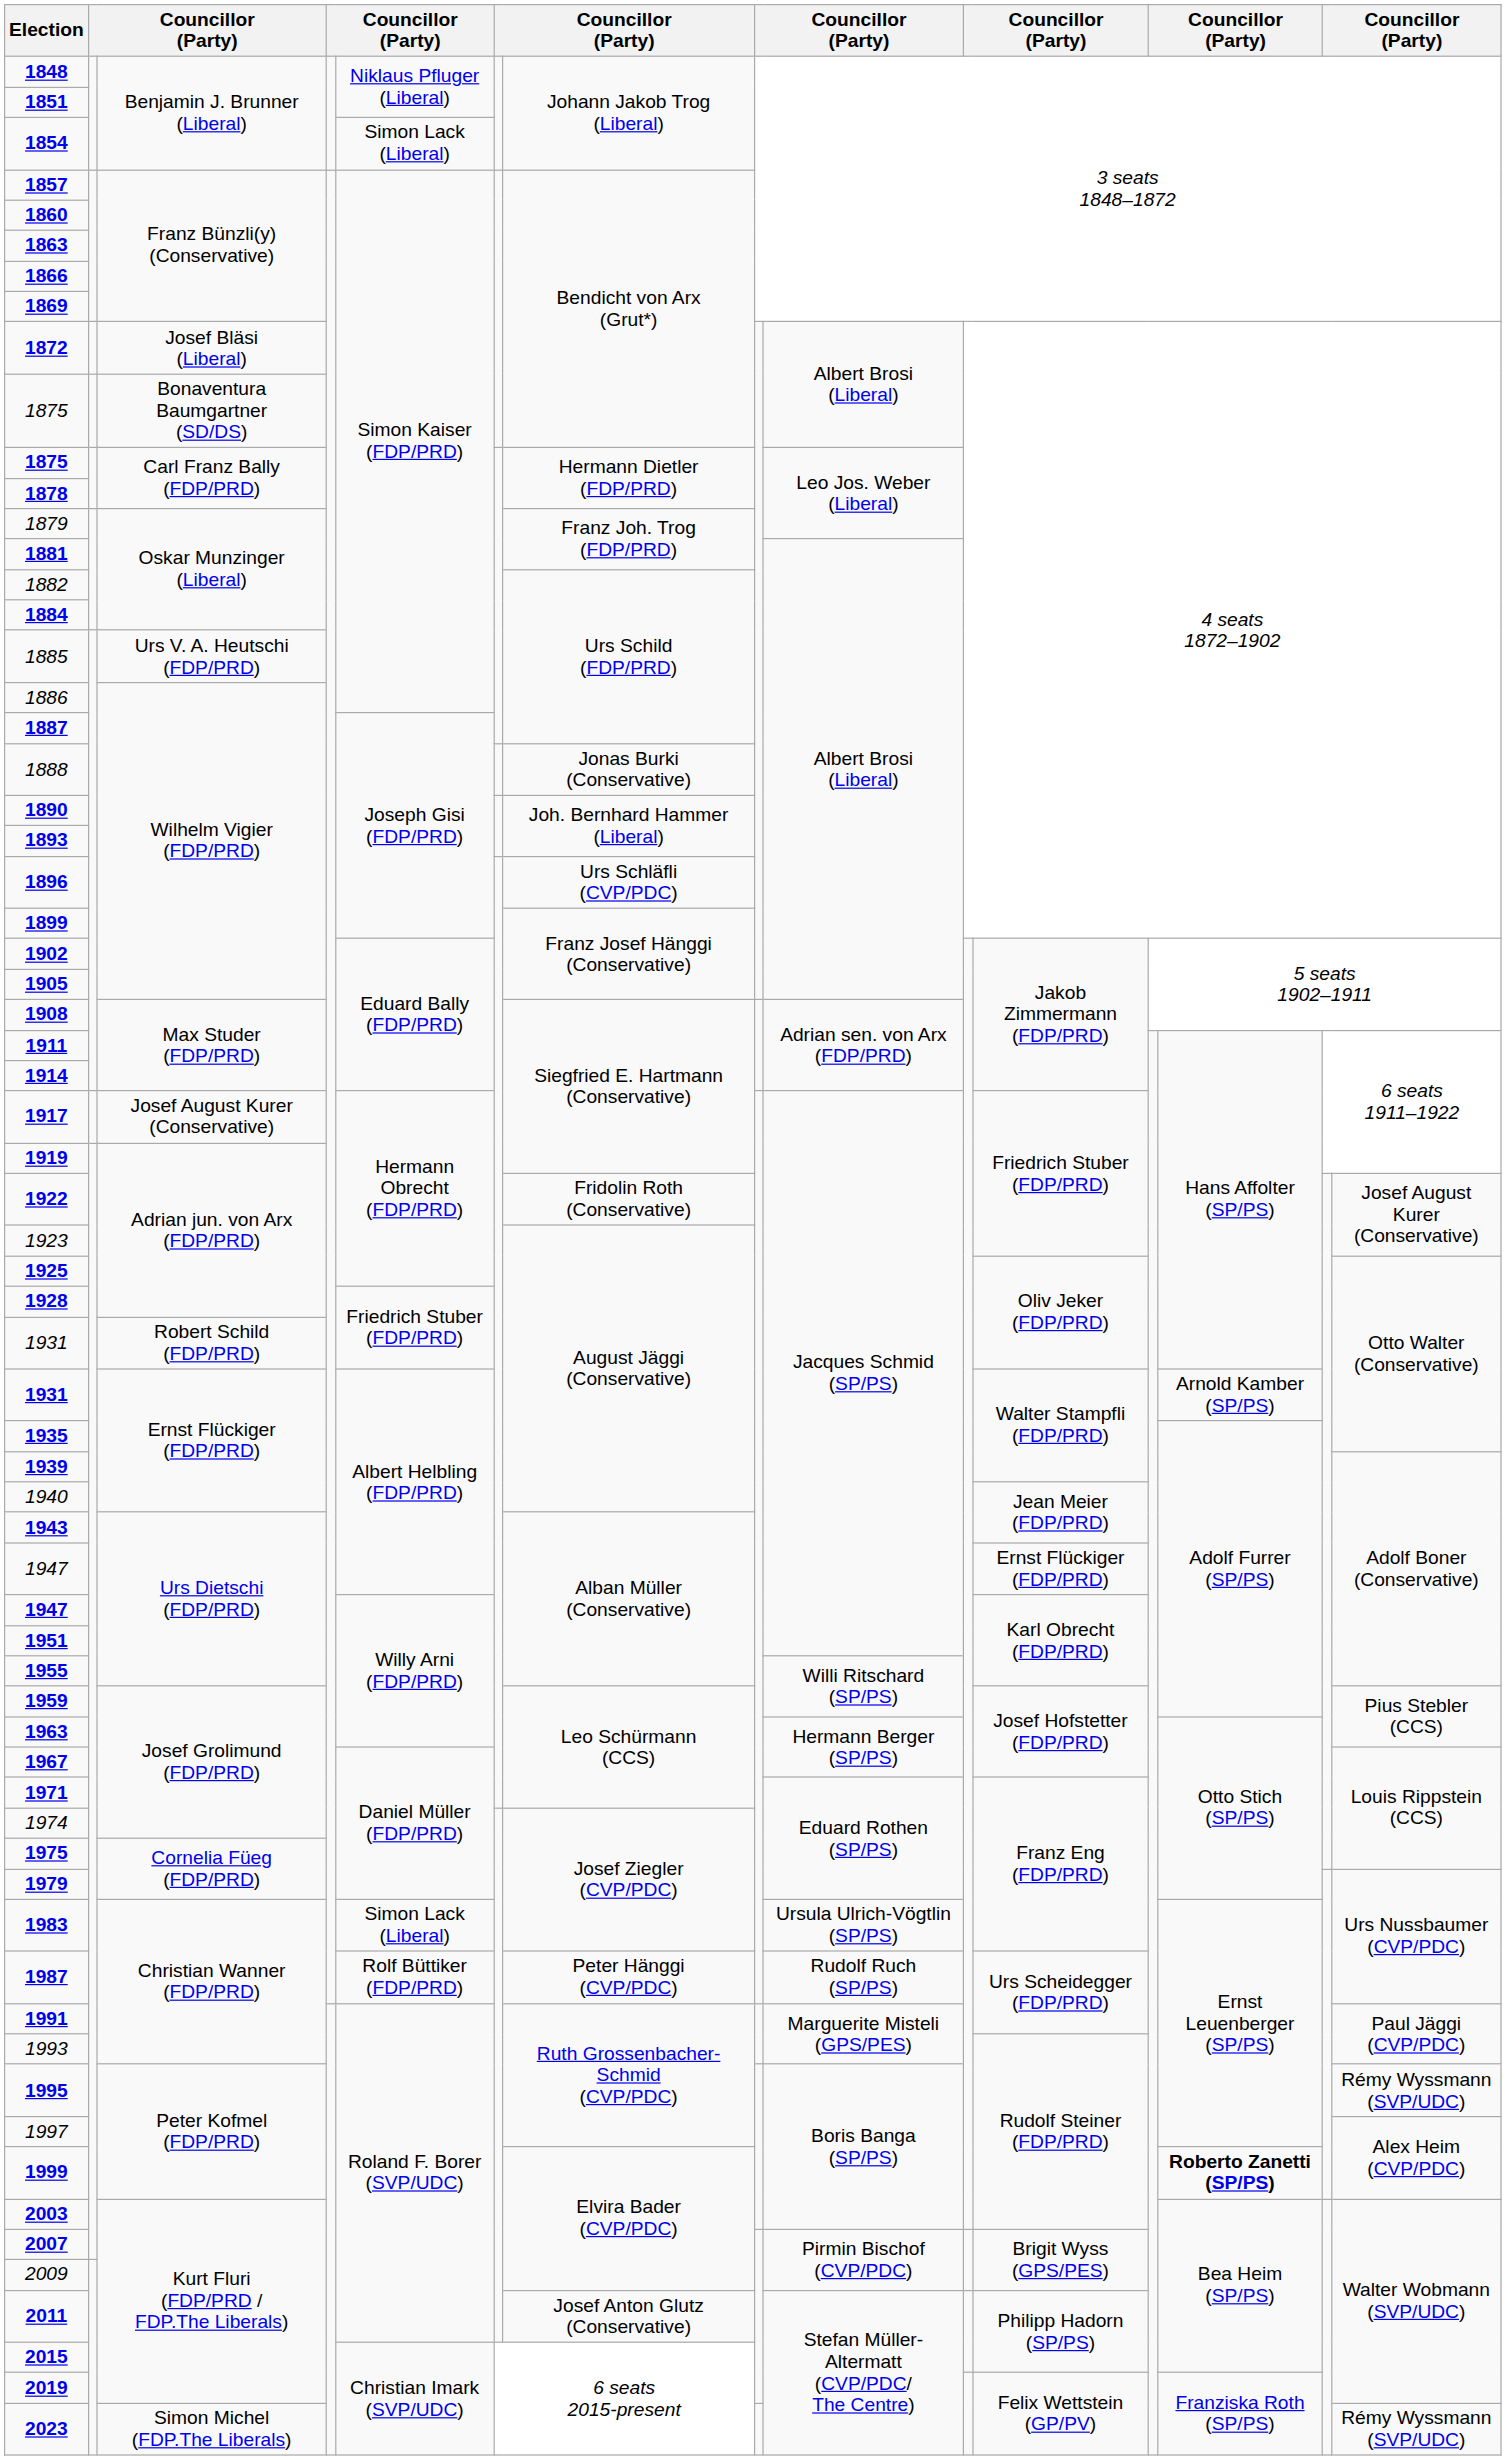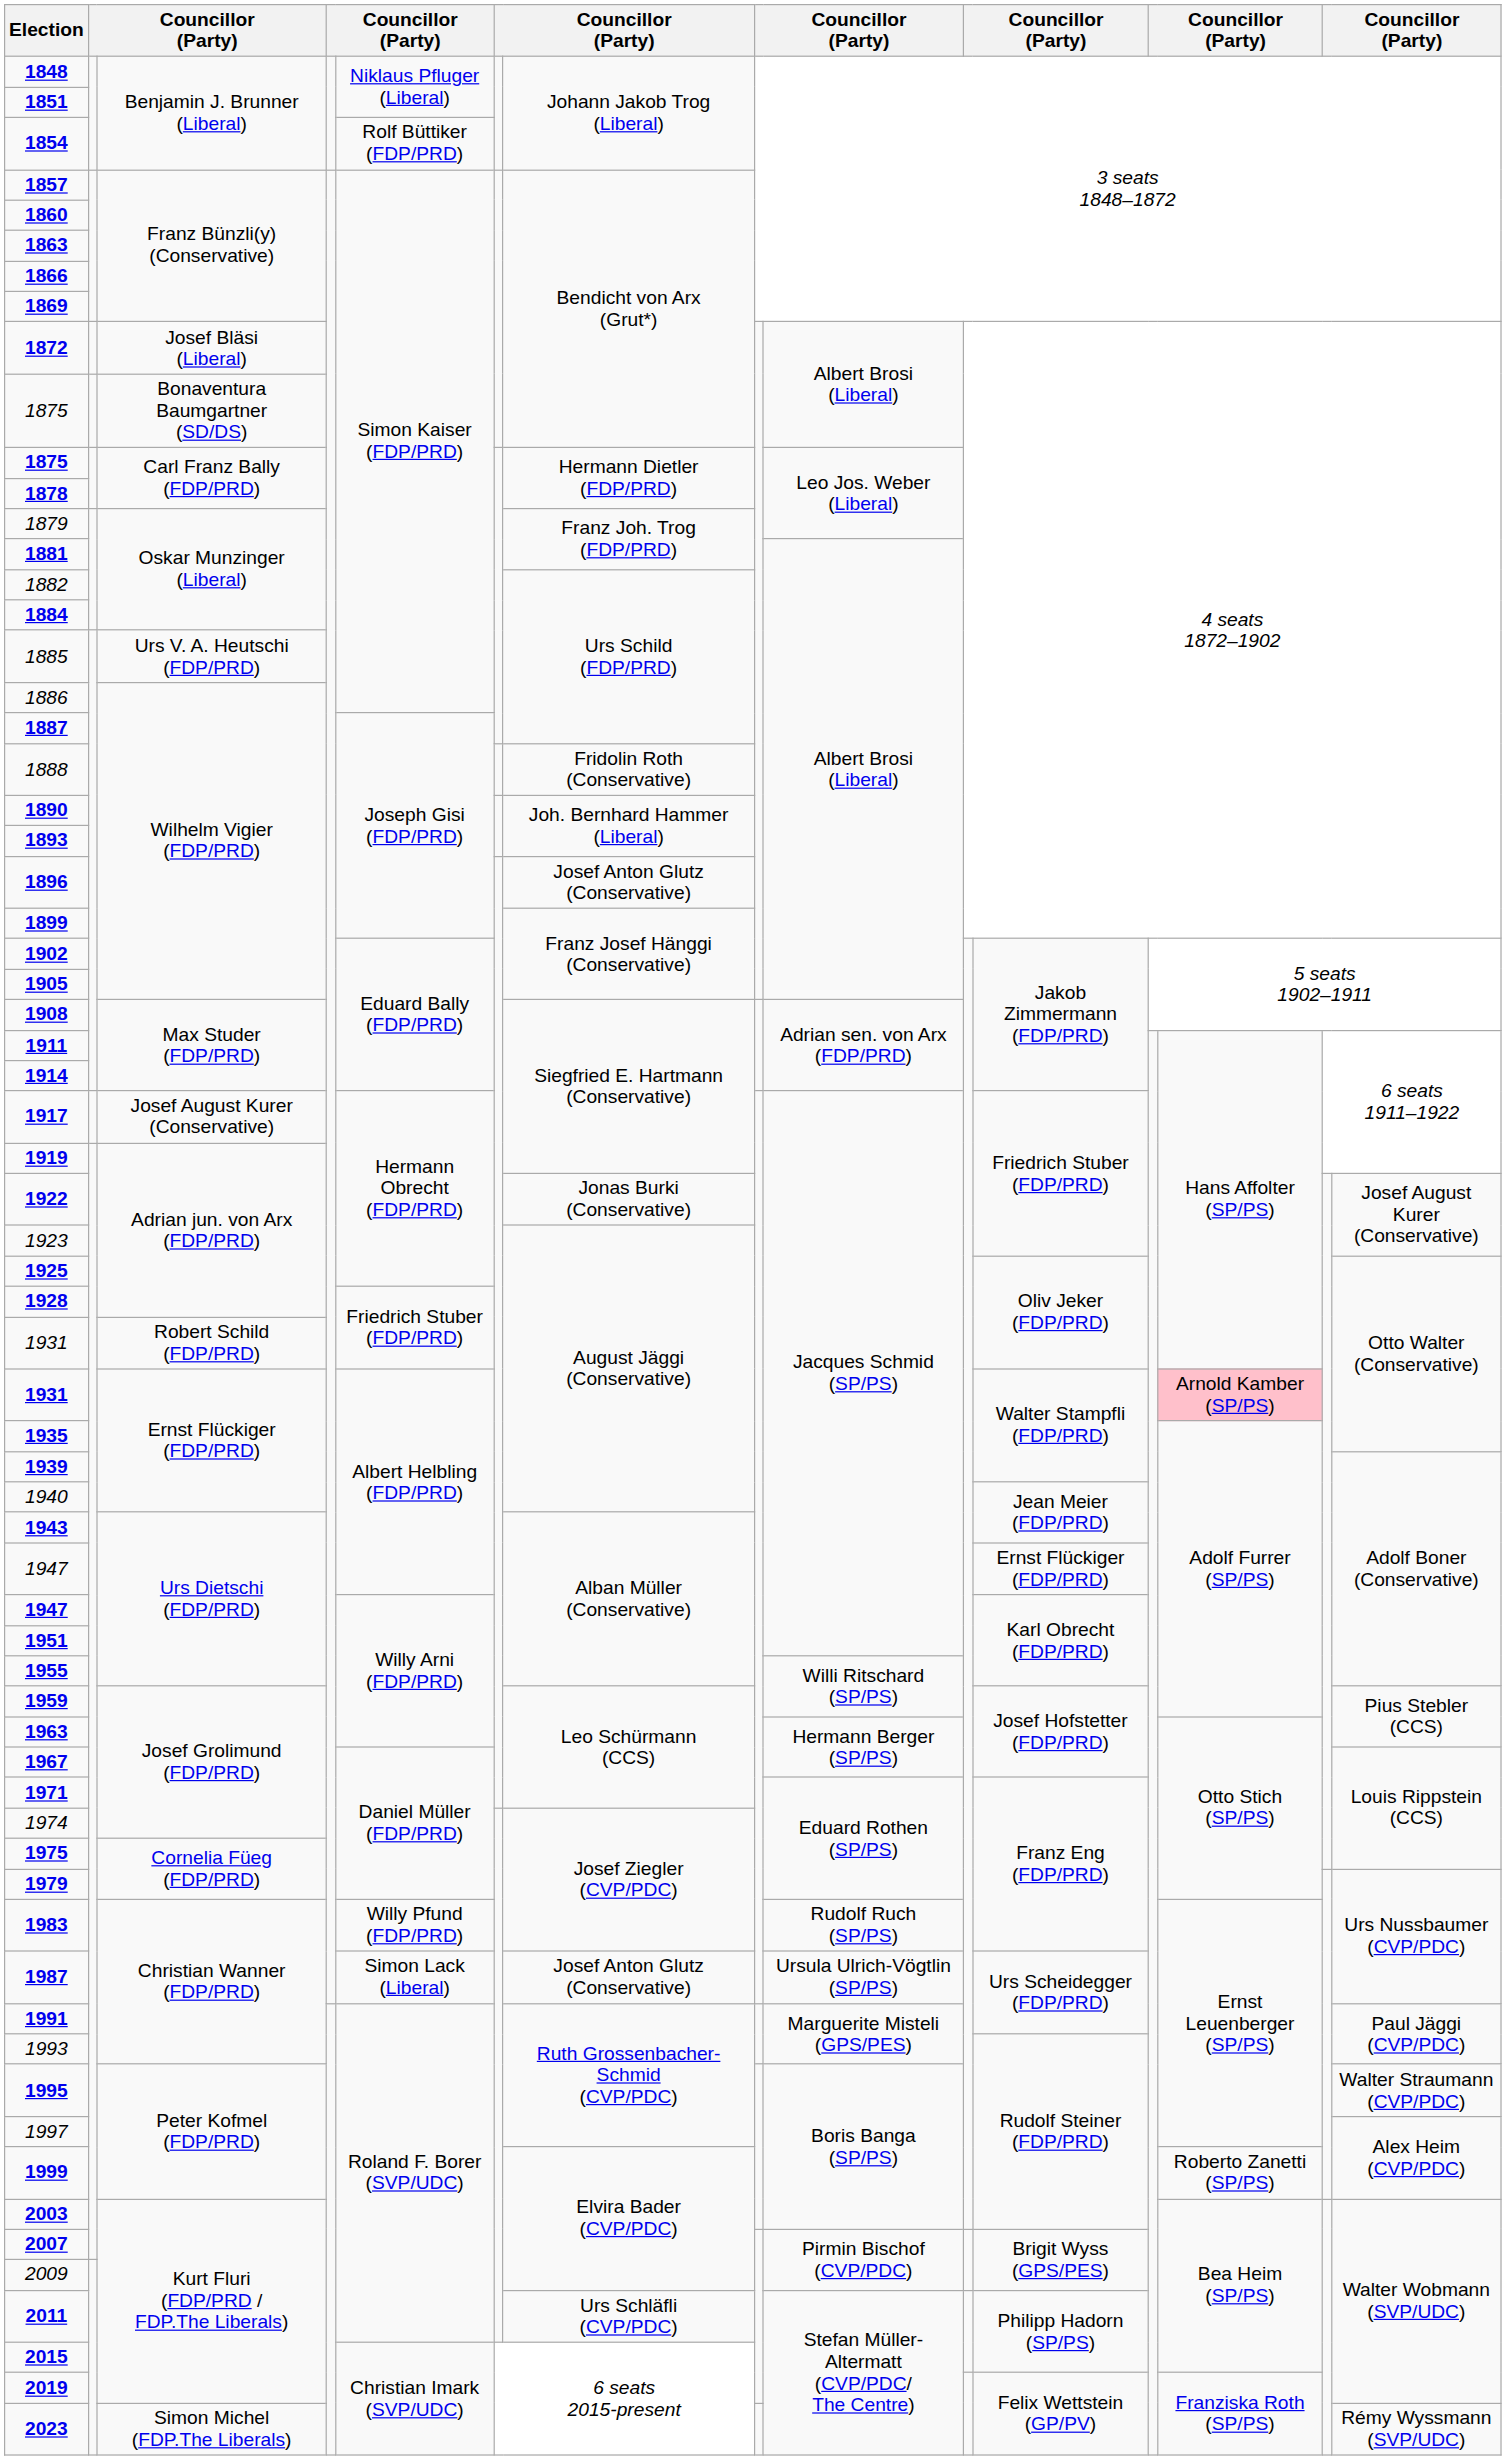1854 | column 5: Simon Lack (Liberal) -> Rolf Büttiker (FDP/PRD)
1888 | column 7: Jonas Burki (Conservative) -> Fridolin Roth (Conservative)
1896 | column 7: Urs Schläfli (CVP/PDC) -> Josef Anton Glutz (Conservative)
1922 | column 7: Fridolin Roth (Conservative) -> Jonas Burki (Conservative)
1931 / Ernst Flückiger (FDP/PRD) | column 13: no background -> pink background
1983 | column 5: Simon Lack (Liberal) -> Willy Pfund (FDP/PRD)
1983 | column 9: Ursula Ulrich-Vögtlin (SP/PS) -> Rudolf Ruch (SP/PS)
1987 | column 5: Rolf Büttiker (FDP/PRD) -> Simon Lack (Liberal)
1987 | column 7: Peter Hänggi (CVP/PDC) -> Josef Anton Glutz (Conservative)
1987 | column 9: Rudolf Ruch (SP/PS) -> Ursula Ulrich-Vögtlin (SP/PS)
1995 | column 15: Rémy Wyssmann (SVP/UDC) -> Walter Straumann (CVP/PDC)
1999 | column 13: bold -> normal
2011 | column 7: Josef Anton Glutz (Conservative) -> Urs Schläfli (CVP/PDC)
